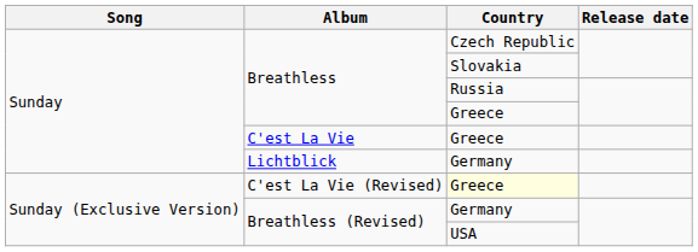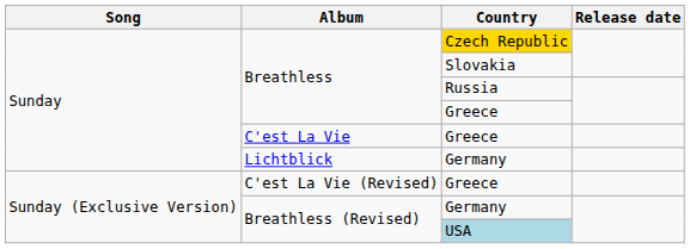Czech Republic | Country: no background -> gold background
C'est La Vie (Revised) / Greece | Country: lightyellow background -> no background
USA | Country: no background -> lightblue background
